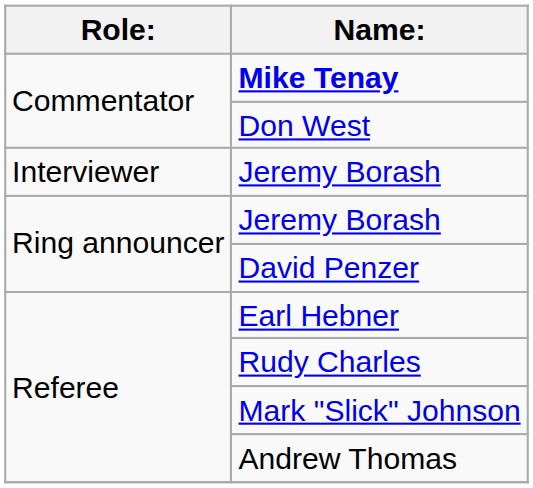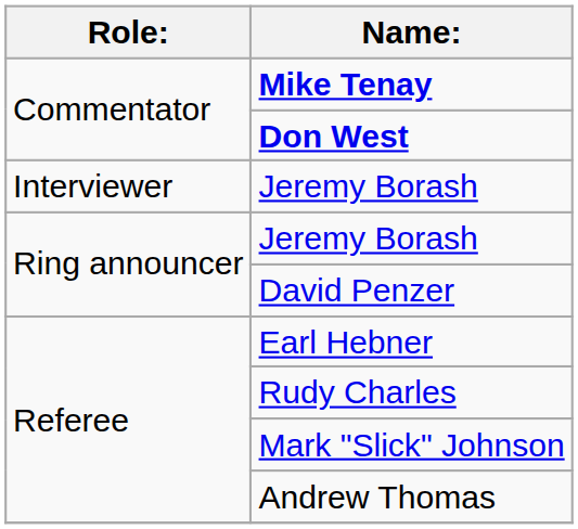row 3 | Name:: normal -> bold
